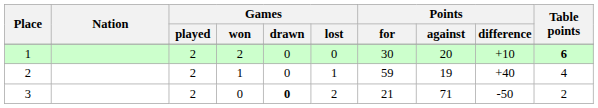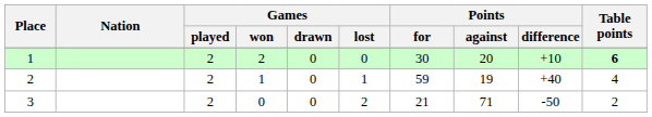3 | Games / drawn: bold -> normal
